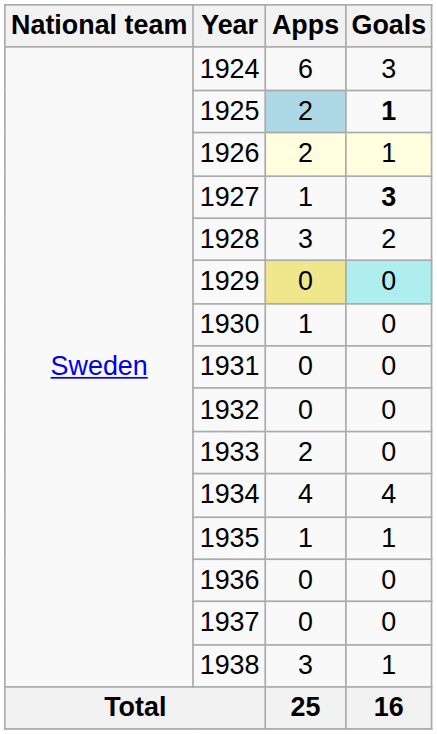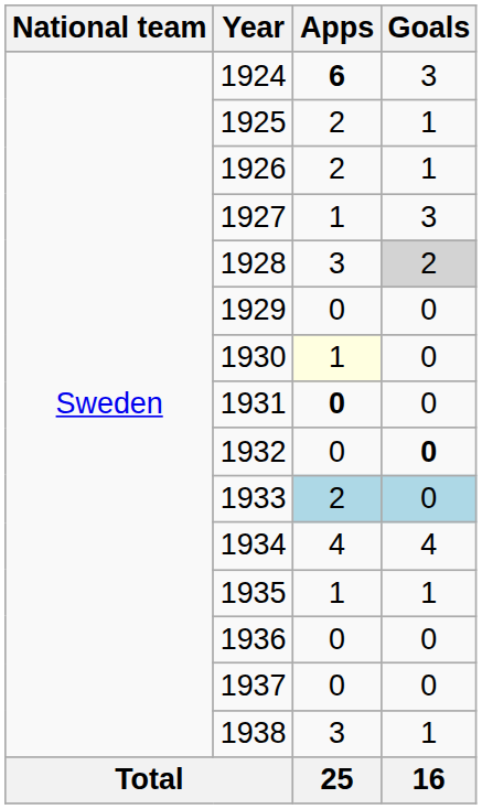1924 | Apps: normal -> bold
1925 | Apps: lightblue background -> no background
1925 | Goals: bold -> normal
1926 | Apps: lightyellow background -> no background
1926 | Goals: lightyellow background -> no background
1927 | Goals: bold -> normal
1928 | Goals: no background -> lightgrey background
1929 | Apps: khaki background -> no background
1929 | Goals: paleturquoise background -> no background
1930 | Apps: no background -> lightyellow background
1931 | Apps: normal -> bold
1932 | Goals: normal -> bold
1933 | Apps: no background -> lightblue background
1933 | Goals: no background -> lightblue background
